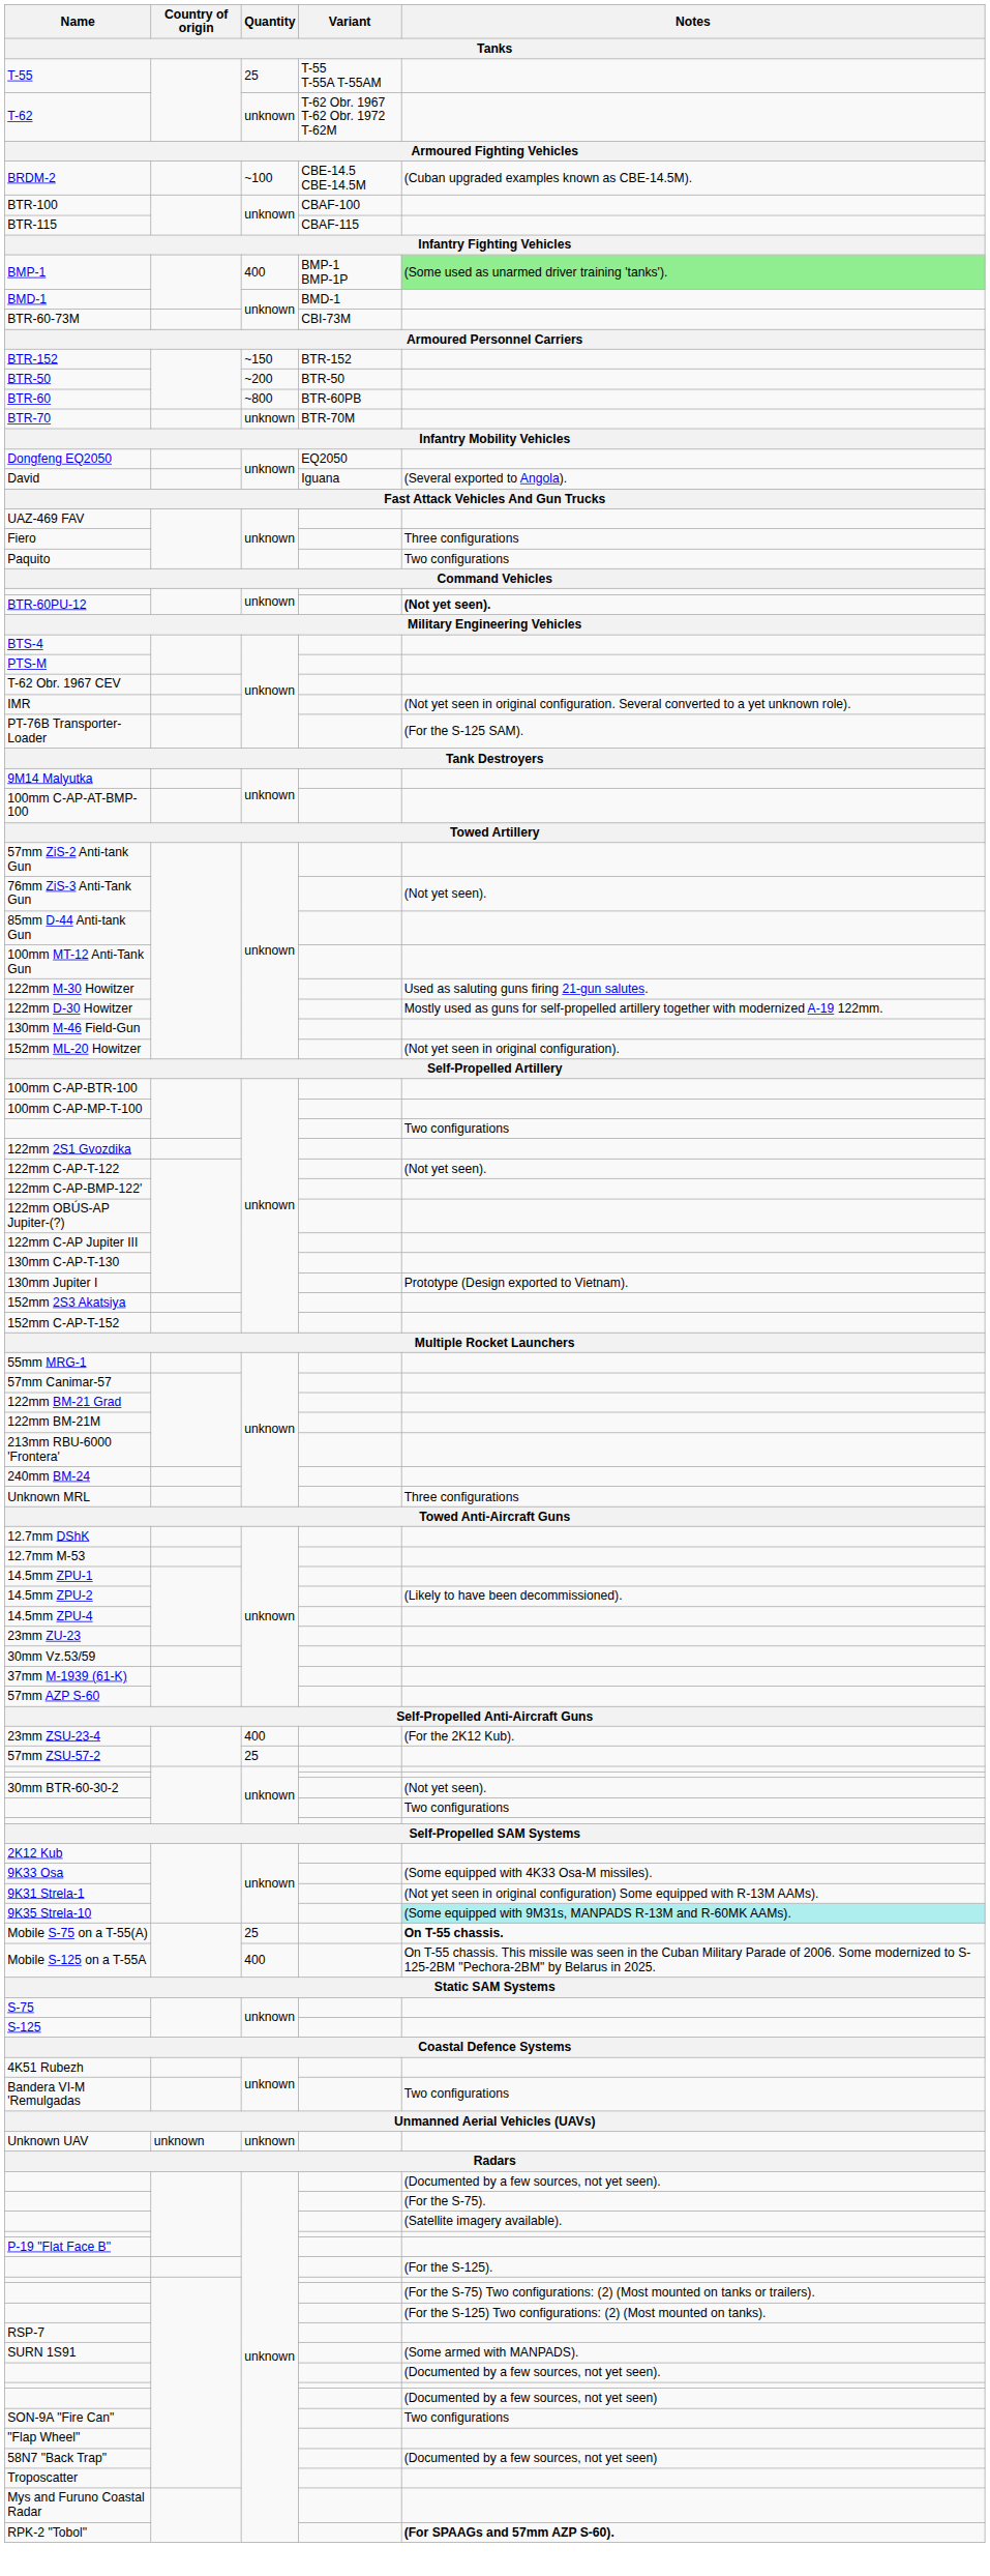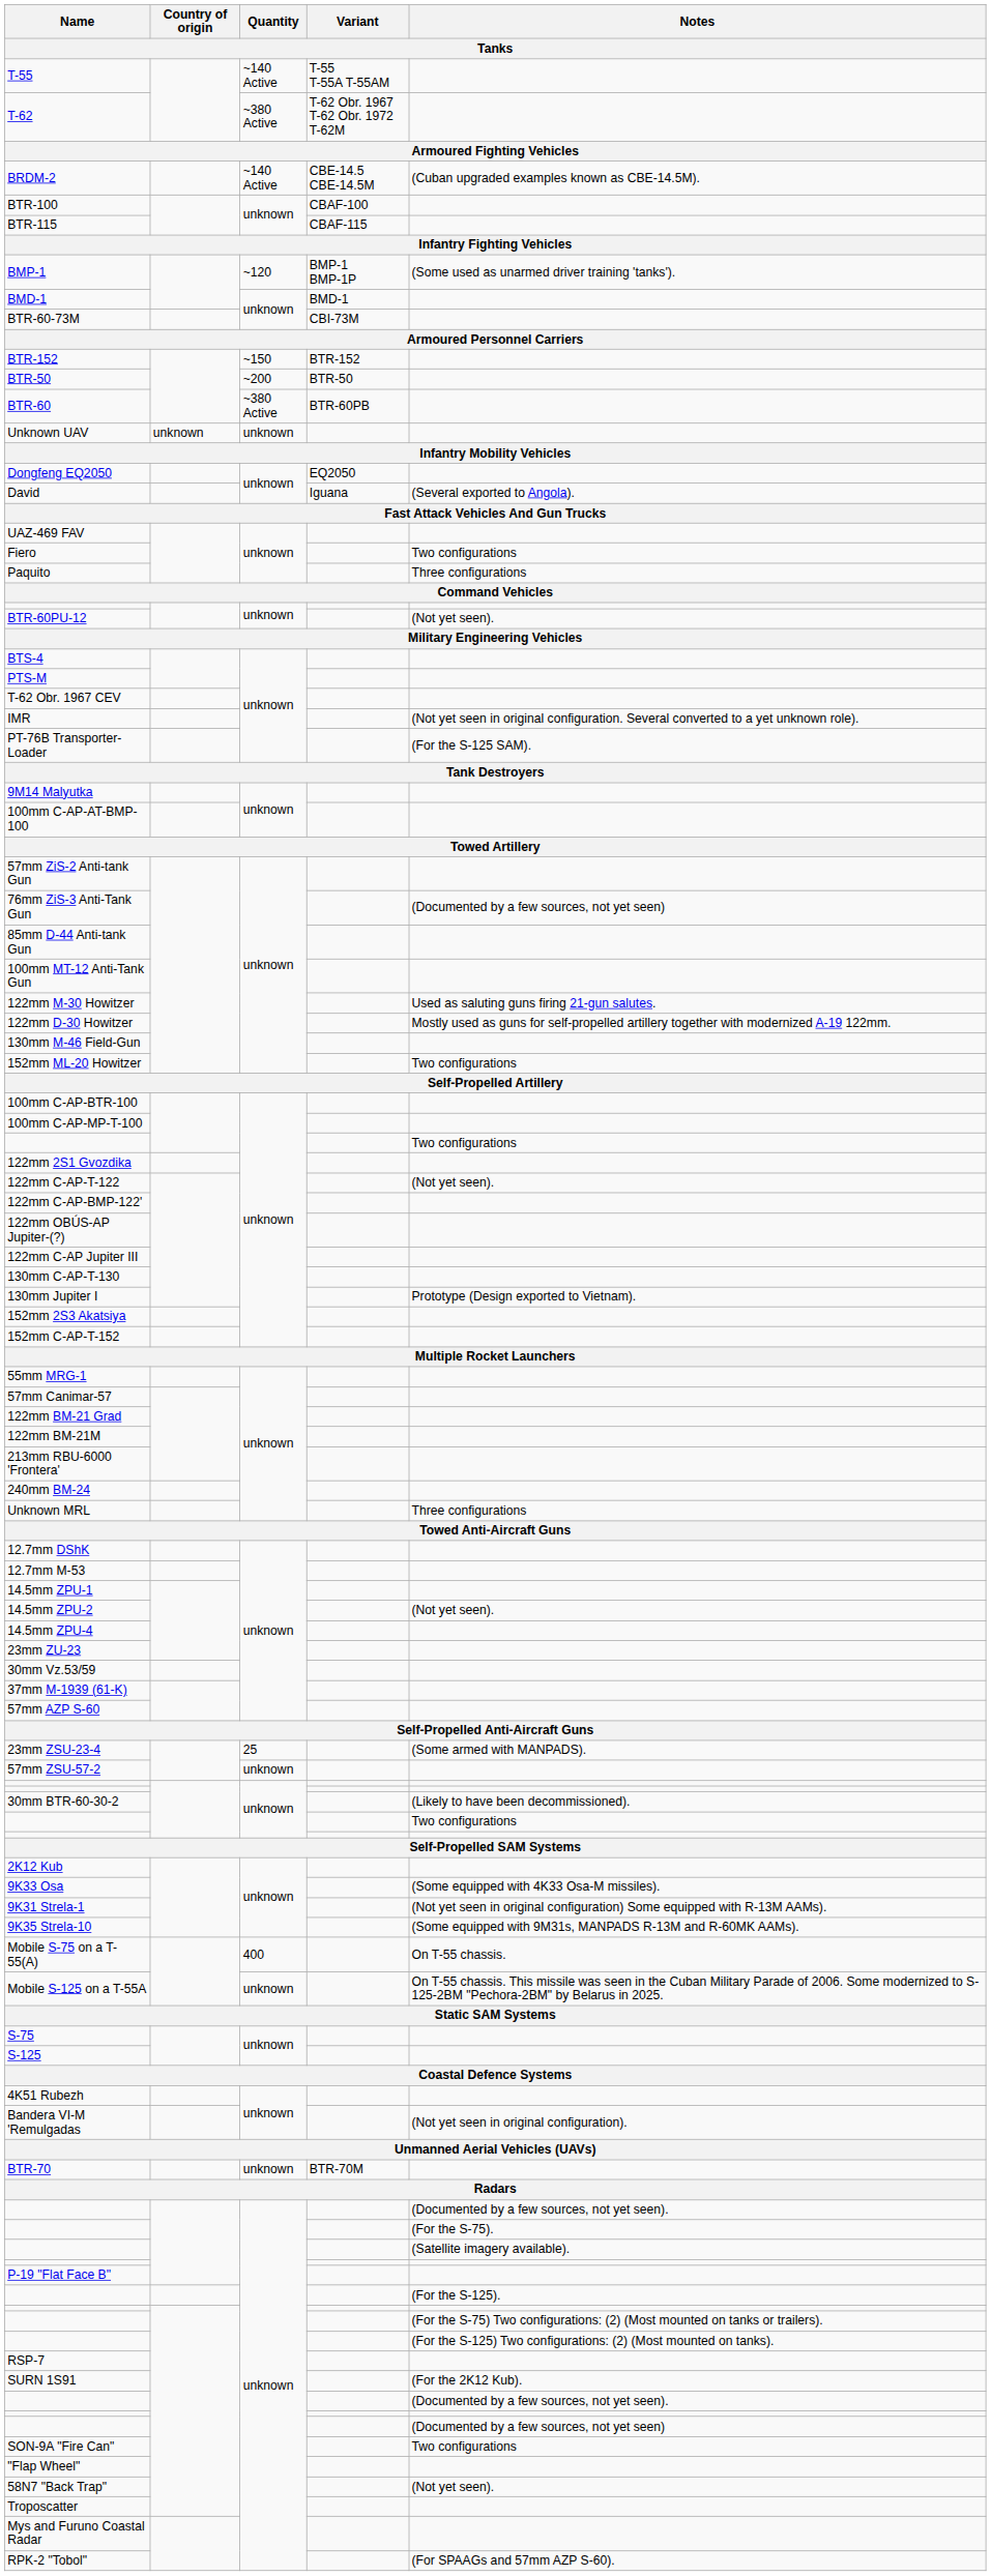T-55 | Quantity: 25 -> ~140 Active
T-62 | Quantity: unknown -> ~380 Active
BRDM-2 | Quantity: ~100 -> ~140 Active
BMP-1 | Quantity: 400 -> ~120
BMP-1 | Notes: lightgreen background -> no background
BTR-60 | Quantity: ~800 -> ~380 Active
rows swapped: BTR-70 <-> Unknown UAV
Fiero | Notes: Three configurations -> Two configurations
Paquito | Notes: Two configurations -> Three configurations
BTR-60PU-12 | Notes: bold -> normal
76mm ZiS-3 Anti-Tank Gun | Notes: (Not yet seen). -> (Documented by a few sources, not yet seen)
152mm ML-20 Howitzer | Notes: (Not yet seen in original configuration). -> Two configurations
14.5mm ZPU-2 | Notes: (Likely to have been decommissioned). -> (Not yet seen).
23mm ZSU-23-4 | Quantity: 400 -> 25
23mm ZSU-23-4 | Notes: (For the 2K12 Kub). -> (Some armed with MANPADS).
57mm ZSU-57-2 | Quantity: 25 -> unknown
30mm BTR-60-30-2 | Notes: (Not yet seen). -> (Likely to have been decommissioned).
9K35 Strela-10 | Notes: paleturquoise background -> no background
Mobile S-75 on a T-55(A) | Quantity: 25 -> 400
Mobile S-75 on a T-55(A) | Notes: bold -> normal
Mobile S-125 on a T-55A | Quantity: 400 -> unknown
Bandera VI-M 'Remulgadas | Notes: Two configurations -> (Not yet seen in original configuration).
SURN 1S91 | Notes: (Some armed with MANPADS). -> (For the 2K12 Kub).
58N7 "Back Trap" | Notes: (Documented by a few sources, not yet seen) -> (Not yet seen).
RPK-2 "Tobol" | Notes: bold -> normal
